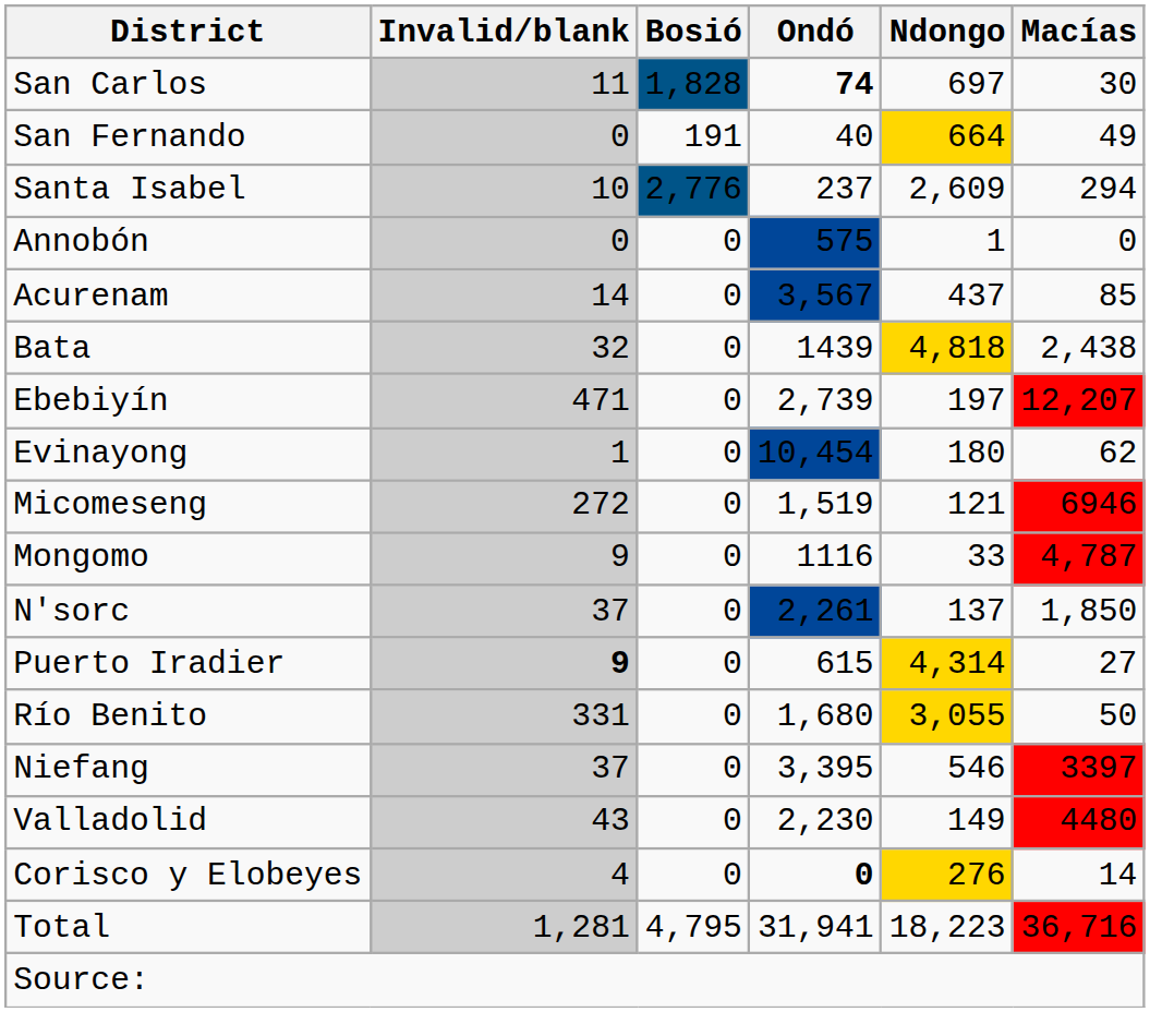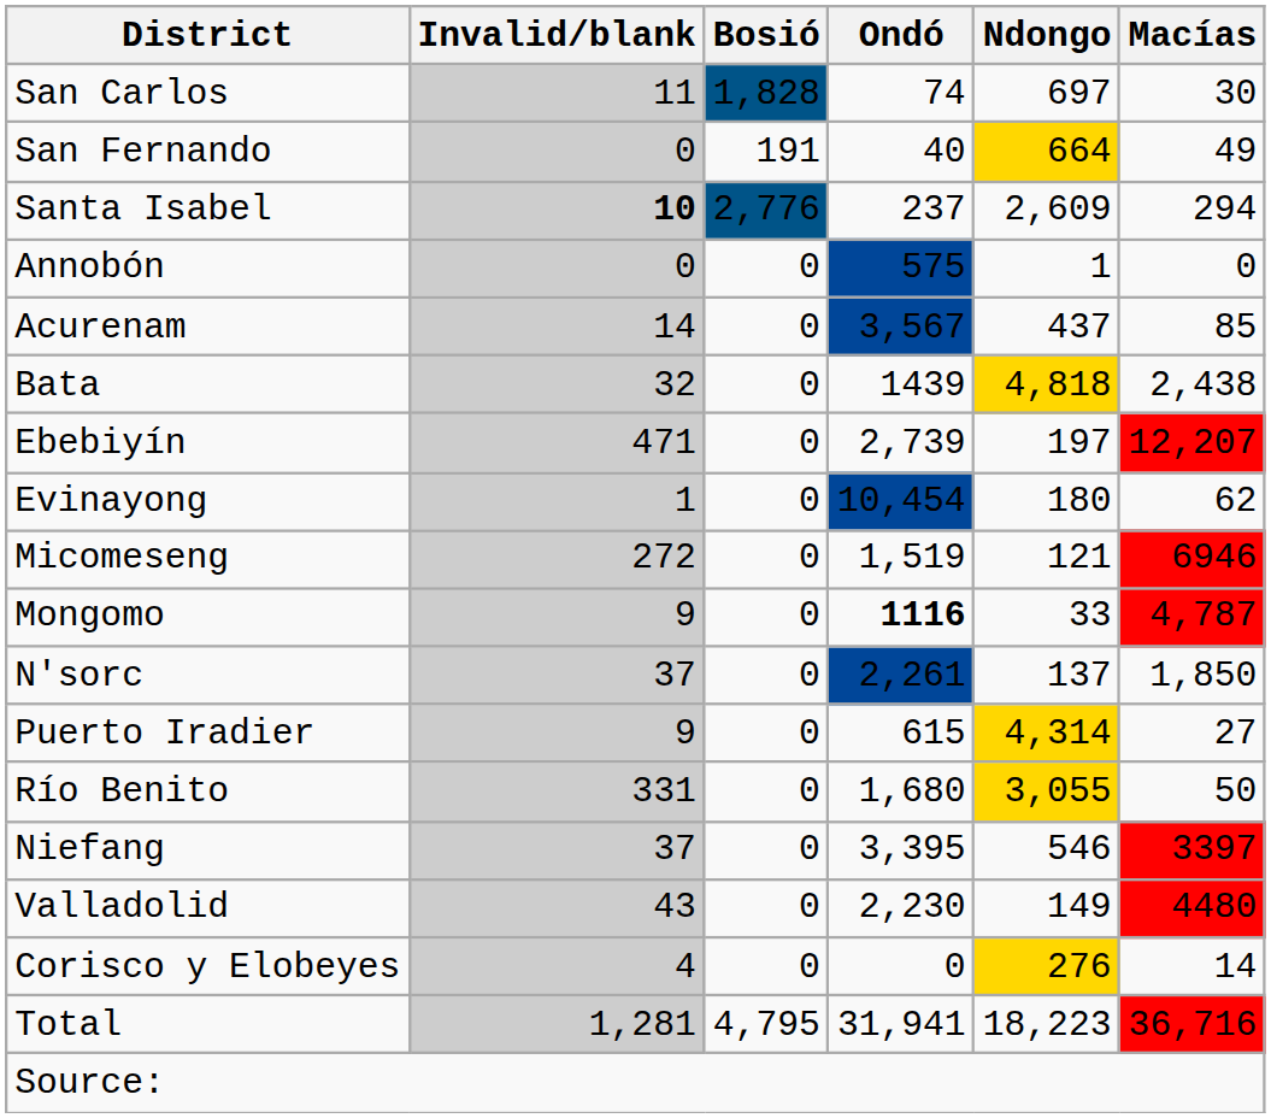San Carlos | Ondó: bold -> normal
Santa Isabel | Invalid/blank: normal -> bold
Mongomo | Ondó: normal -> bold
Puerto Iradier | Invalid/blank: bold -> normal
Corisco y Elobeyes | Ondó: bold -> normal
